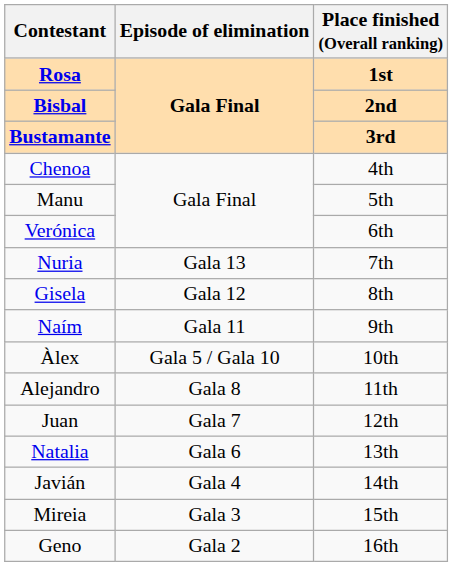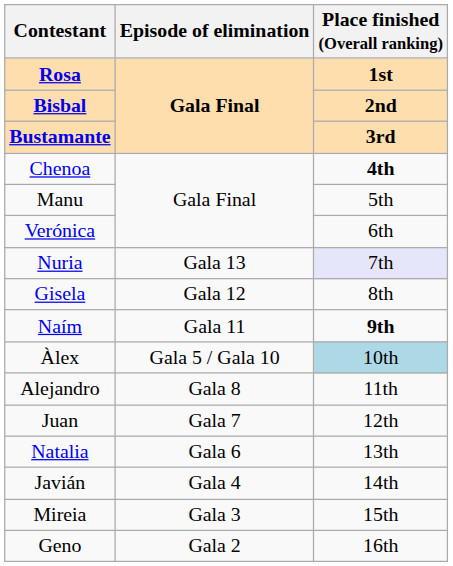Chenoa | Place finished (Overall ranking): normal -> bold
Nuria | Place finished (Overall ranking): no background -> lavender background
Naím | Place finished (Overall ranking): normal -> bold
Àlex | Place finished (Overall ranking): no background -> lightblue background
